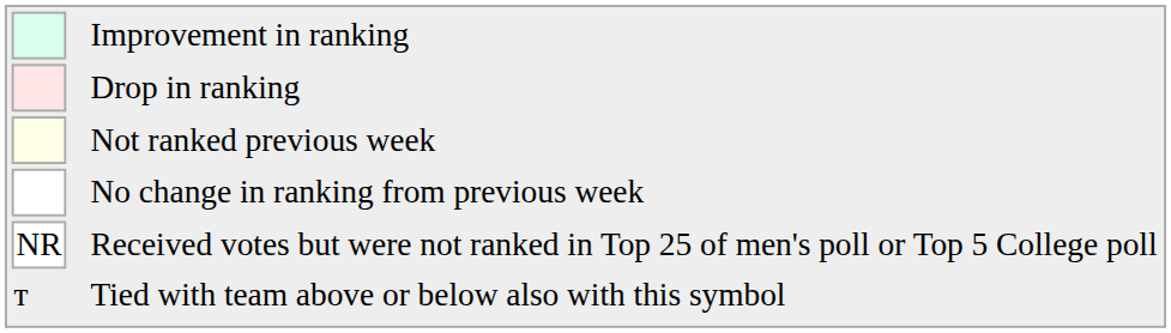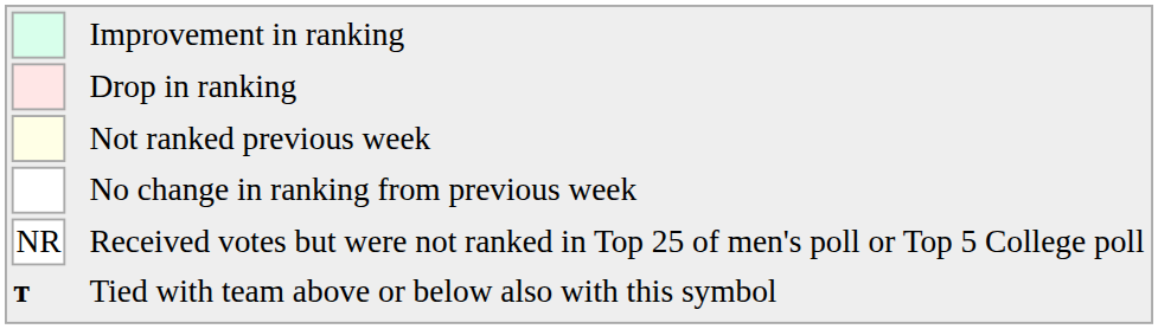Tied with team above or below also with this symbol | column 1: normal -> bold
